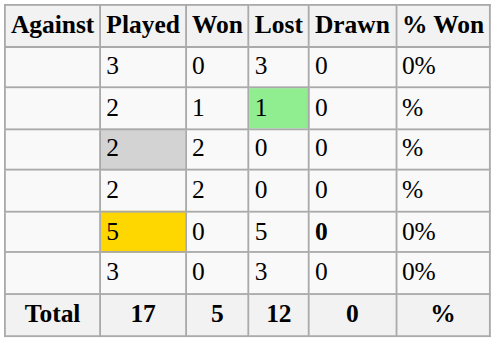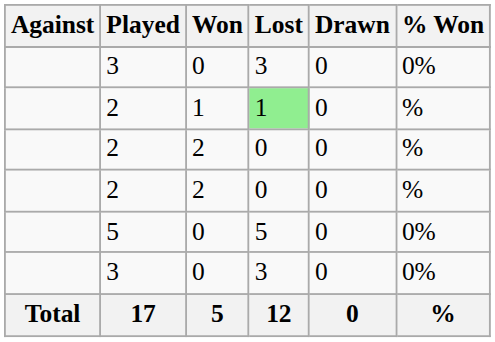row 4 | Played: lightgrey background -> no background
row 6 | Played: gold background -> no background
row 6 | Drawn: bold -> normal
